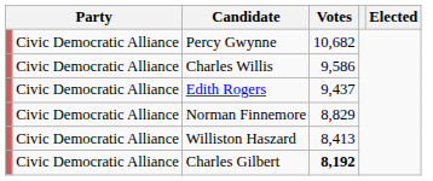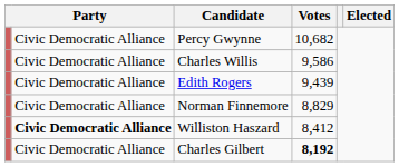Edith Rogers | Votes: 9,437 -> 9,439
Williston Haszard | column 2: normal -> bold
Williston Haszard | Votes: 8,413 -> 8,412
